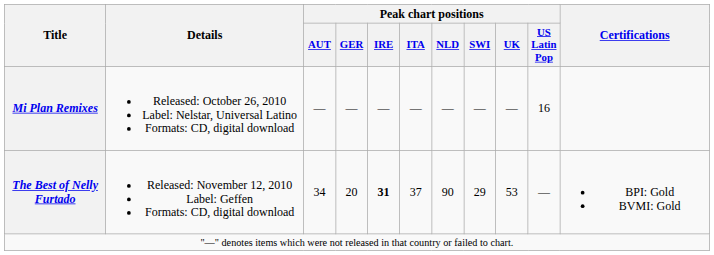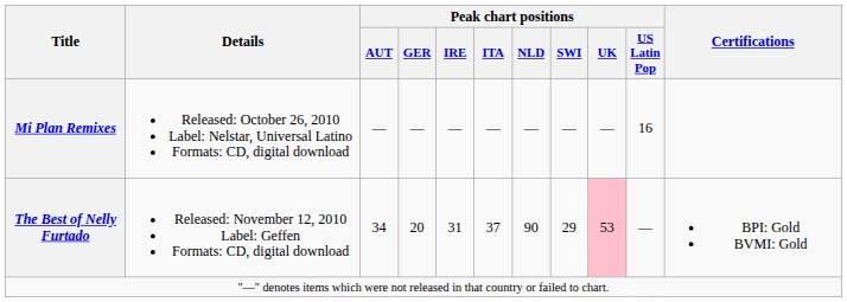The Best of Nelly Furtado | Peak chart positions / IRE: bold -> normal
The Best of Nelly Furtado | Peak chart positions / UK: no background -> pink background
